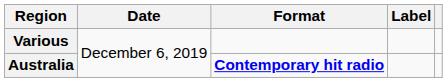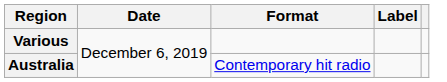Australia | Format: bold -> normal
